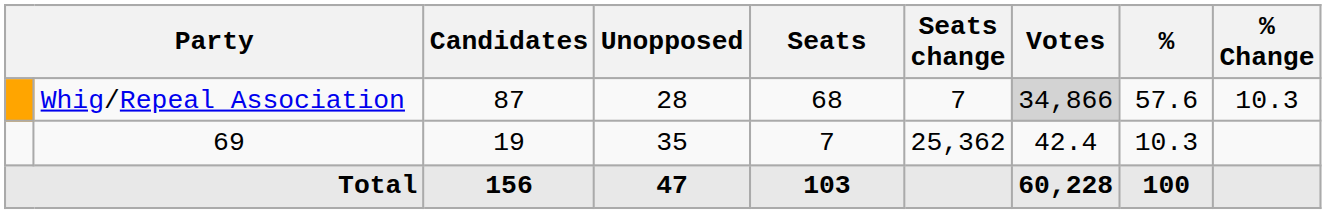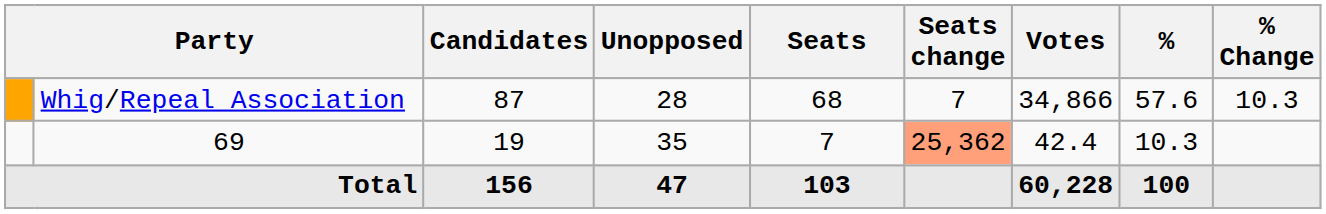Whig/Repeal Association | Votes: lightgrey background -> no background
69 | Seats change: no background -> lightsalmon background
